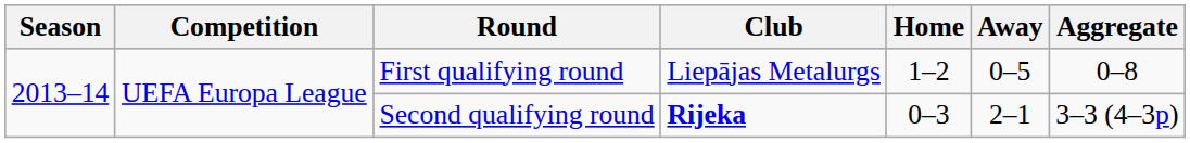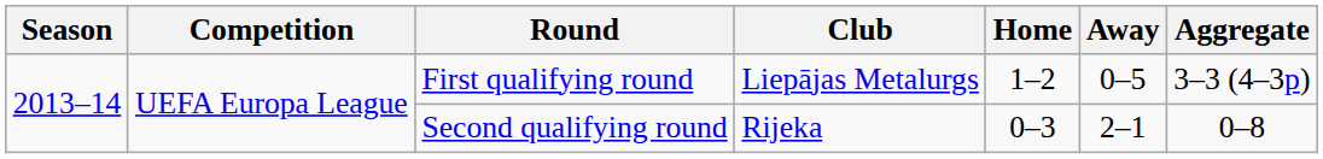First qualifying round | Aggregate: 0–8 -> 3–3 (4–3p)
Second qualifying round | Club: bold -> normal
Second qualifying round | Aggregate: 3–3 (4–3p) -> 0–8
